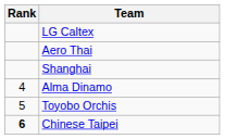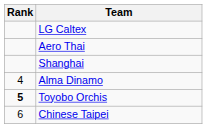Toyobo Orchis | Rank: normal -> bold
Chinese Taipei | Rank: bold -> normal
